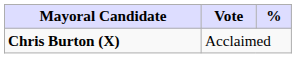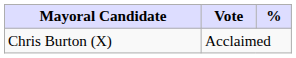Chris Burton (X) | Mayoral Candidate: bold -> normal
